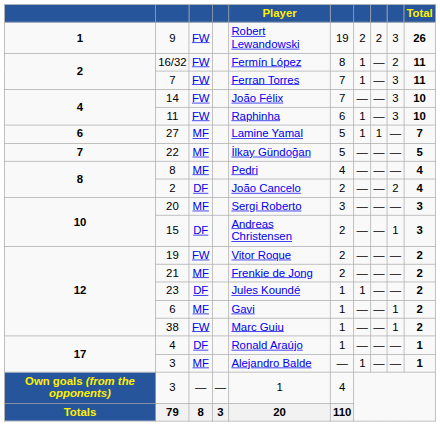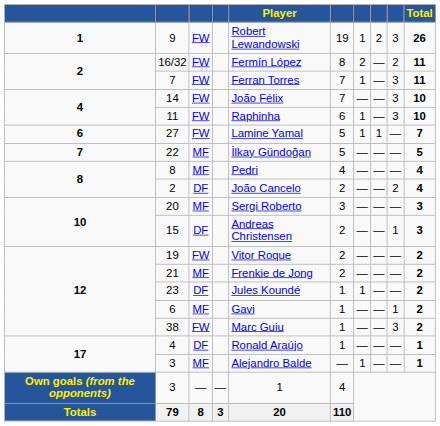9 | column 7: 2 -> 1
16/32 | column 7: 1 -> 2
27 | column 3: MF -> FW
38 | column 9: 1 -> 3
